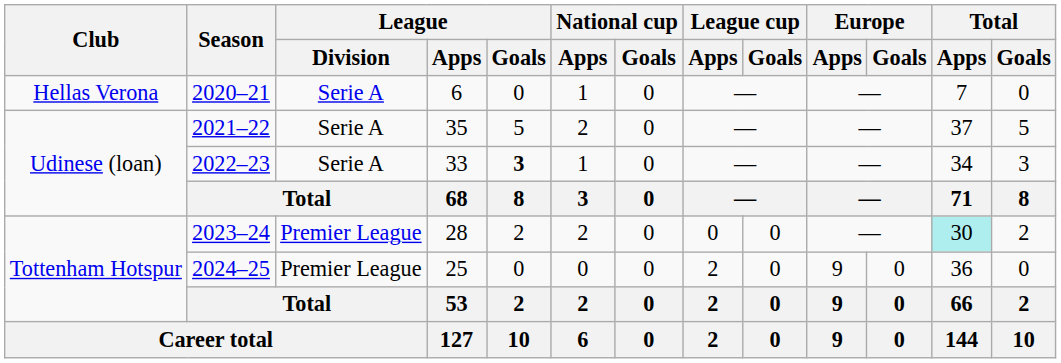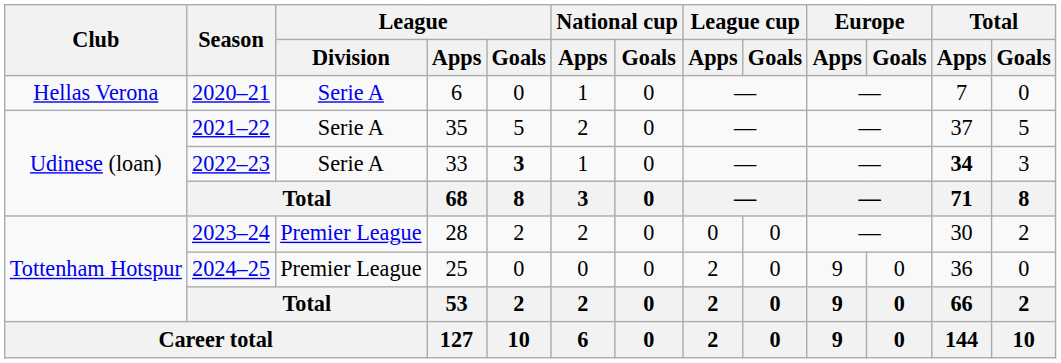2022–23 | Total / Apps: normal -> bold
2023–24 | Total / Apps: paleturquoise background -> no background
